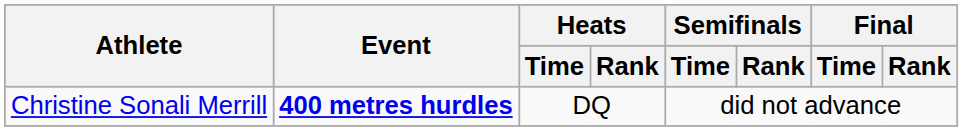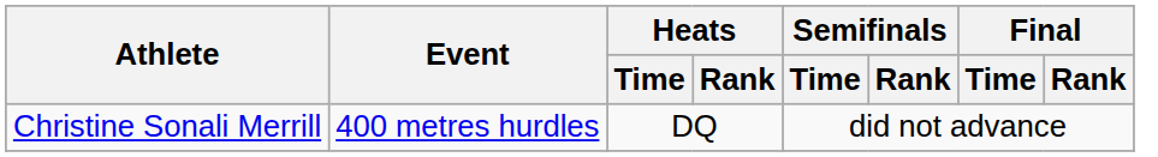Christine Sonali Merrill | Event: bold -> normal
